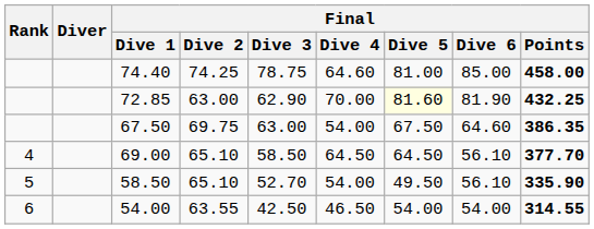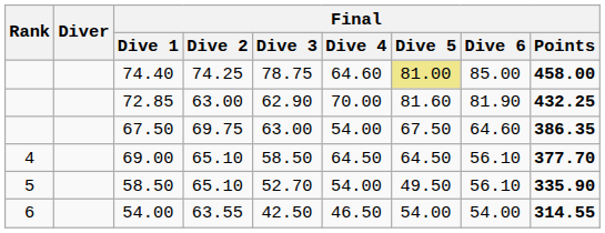74.40 | Final / Dive 5: no background -> khaki background
72.85 | Final / Dive 5: lightyellow background -> no background
